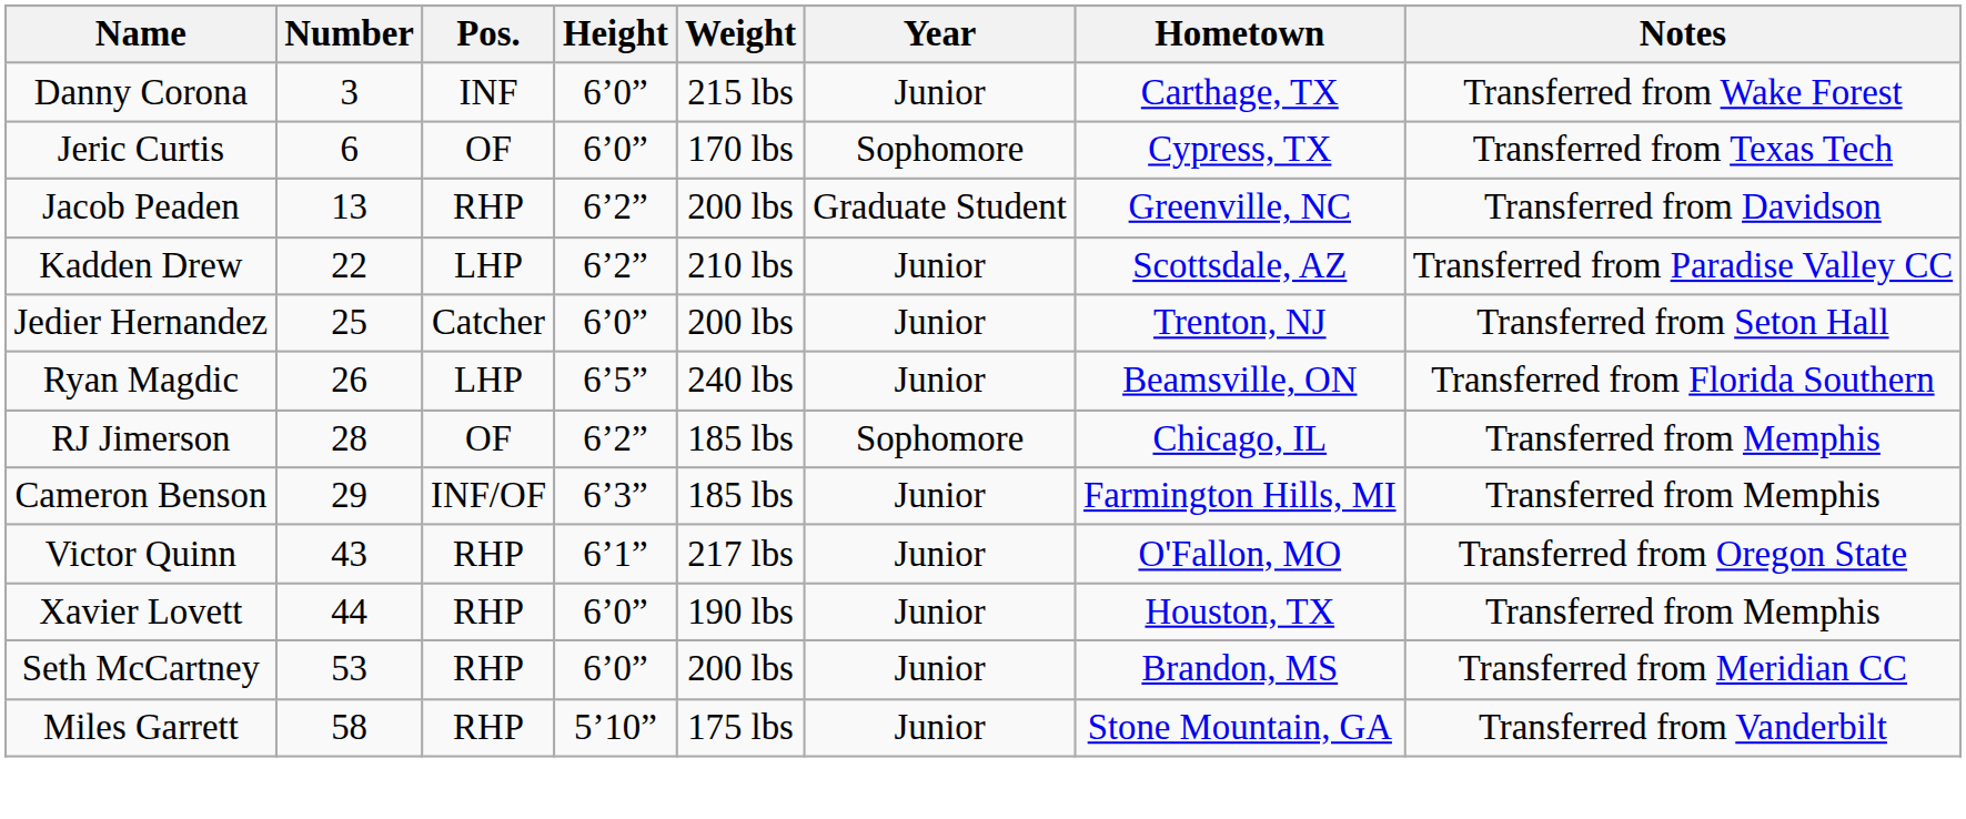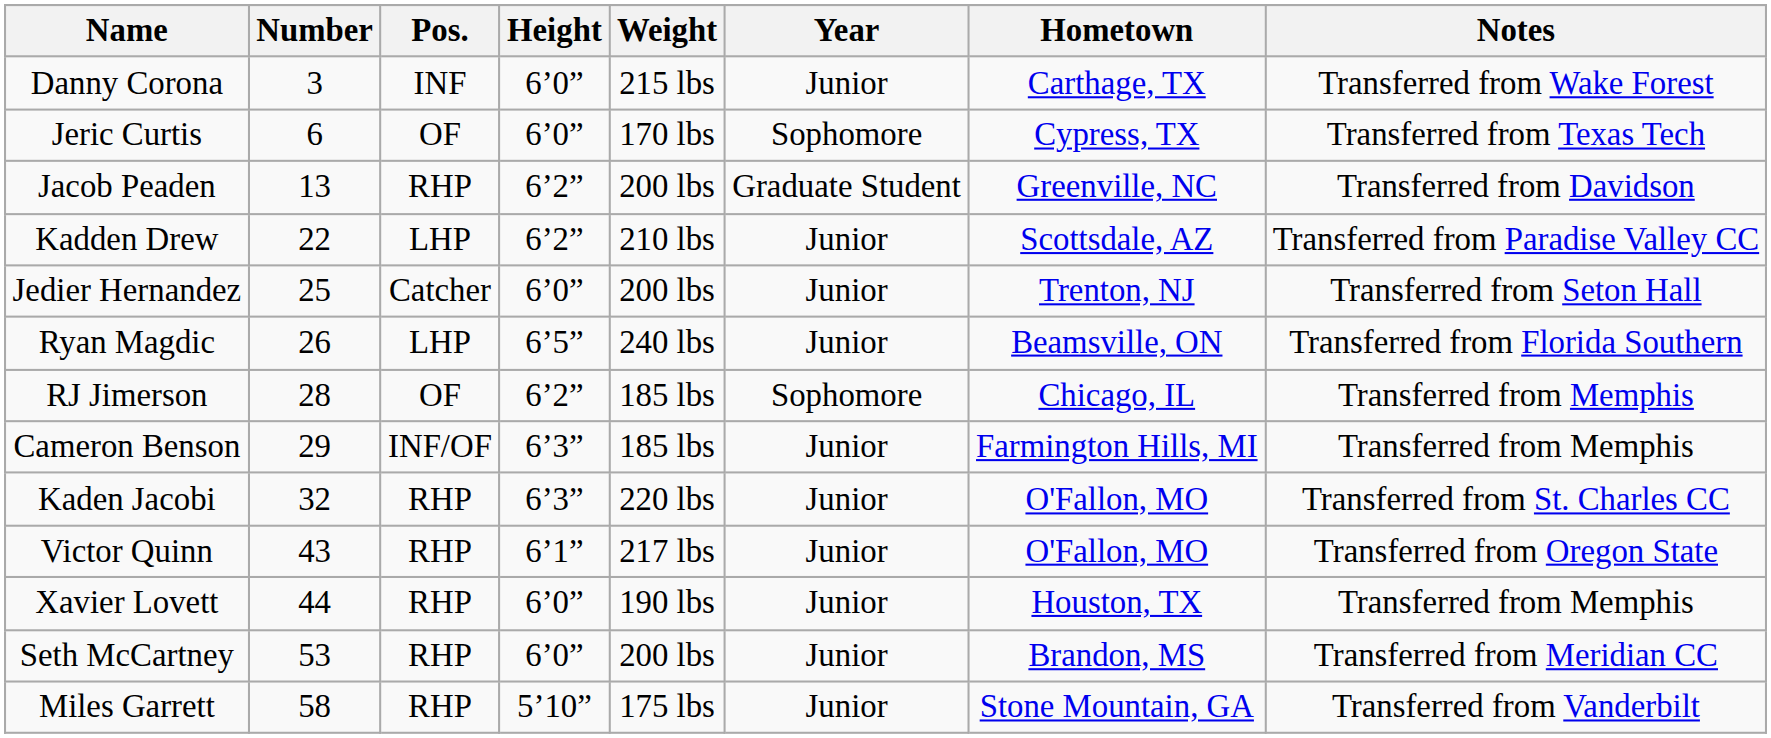+ row: Kaden Jacobi | 32 | RHP | 6’3” | 220 lbs | Junior | O'Fallon, MO | Transferred from St. Charles CC
